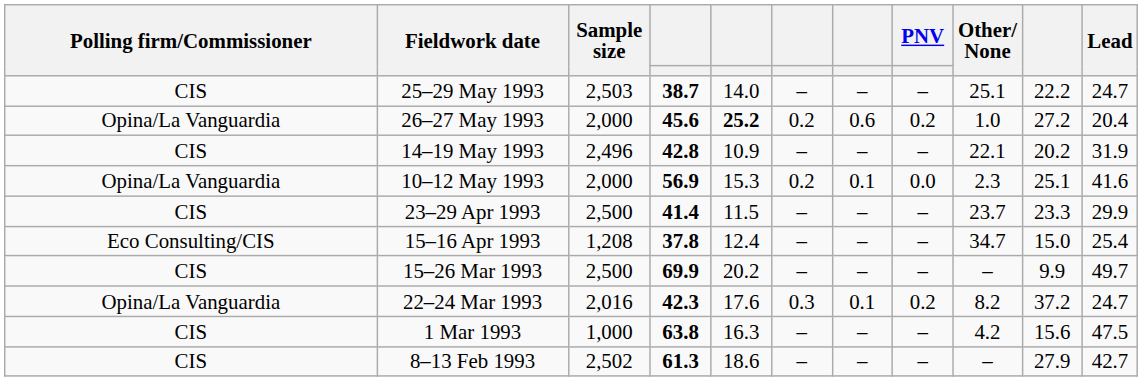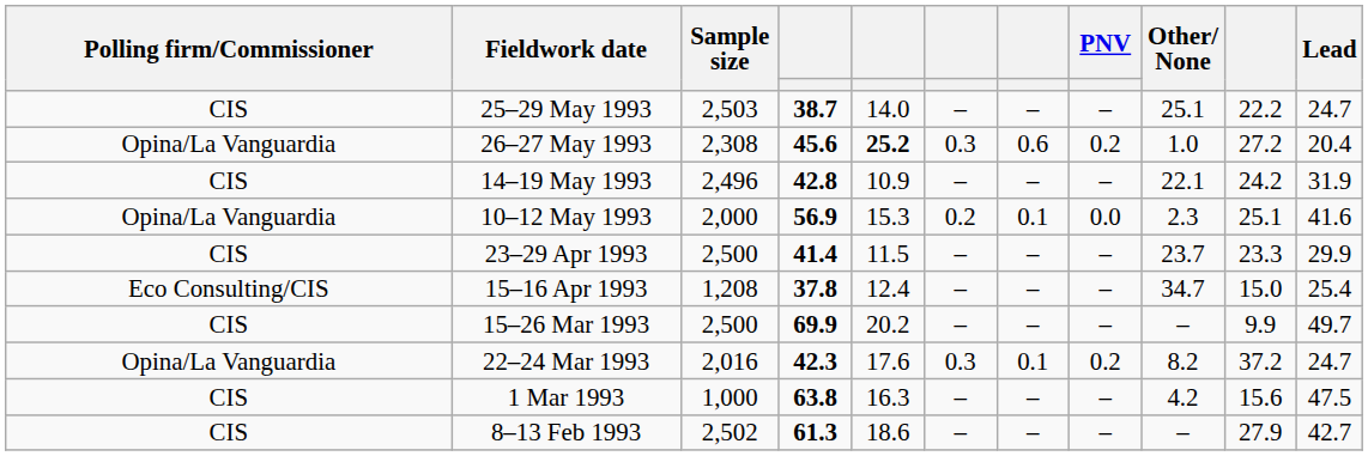26–27 May 1993 | Sample size: 2,000 -> 2,308
26–27 May 1993 | column 6: 0.2 -> 0.3
14–19 May 1993 | column 10: 20.2 -> 24.2
